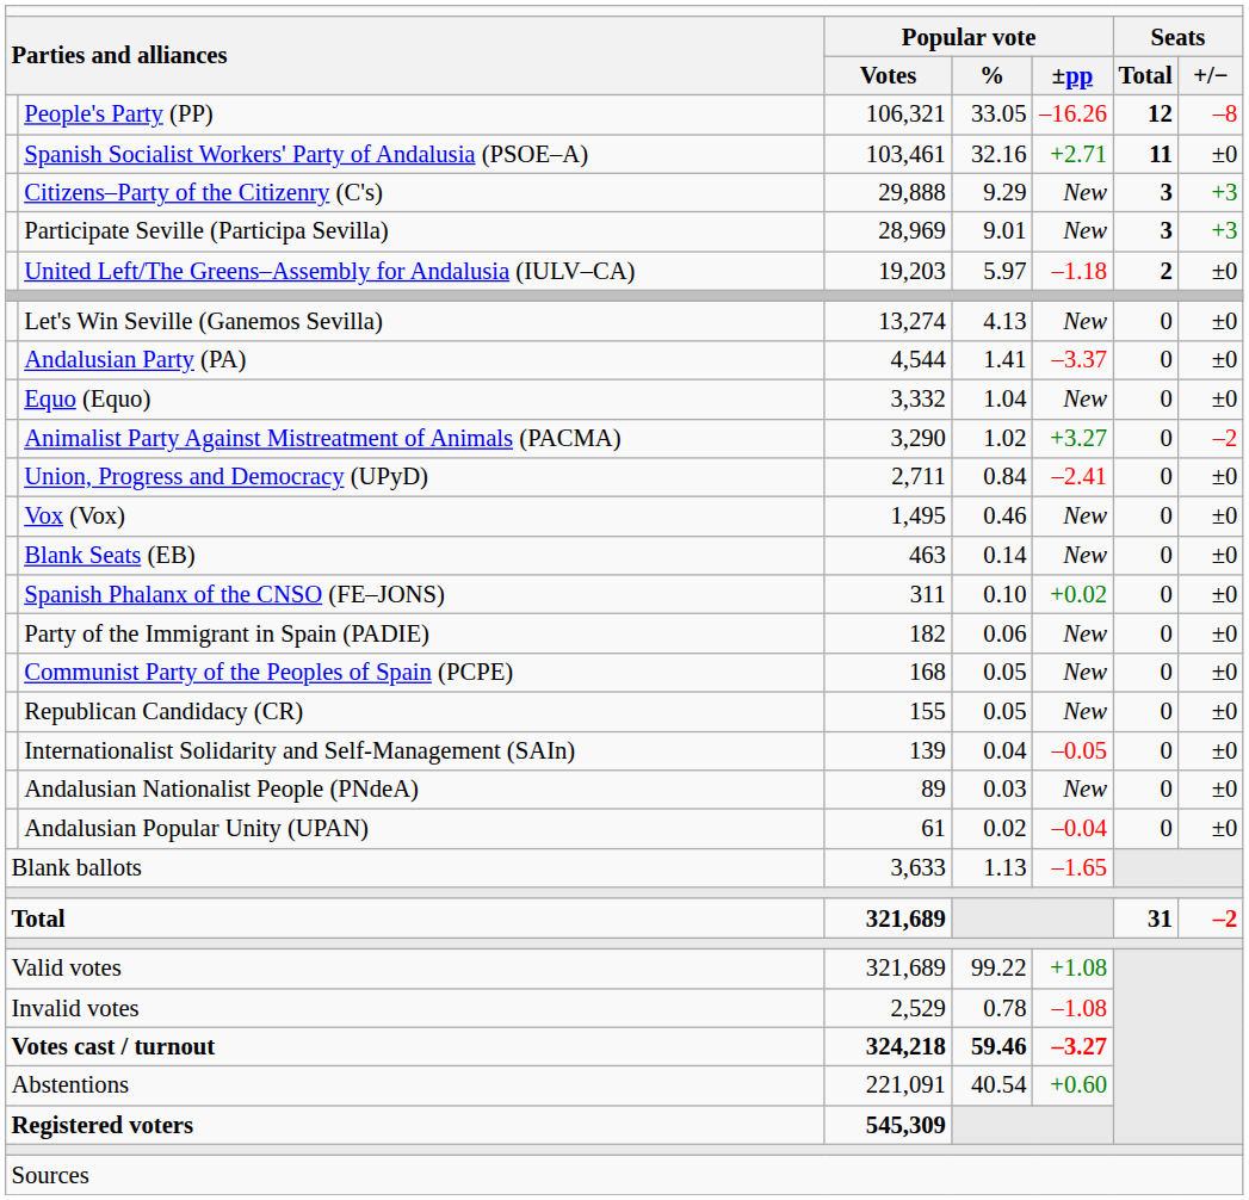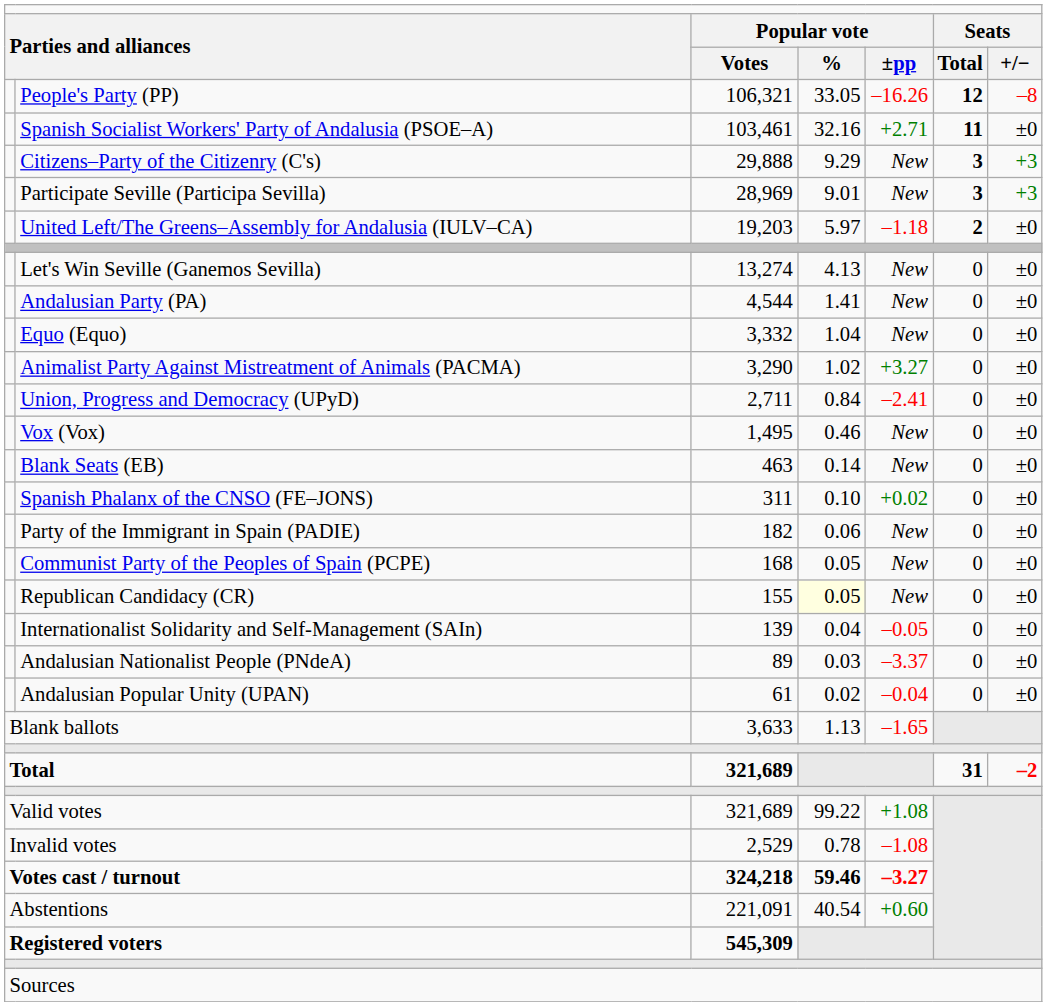Andalusian Party (PA) | column 5: –3.37 -> New
Animalist Party Against Mistreatment of Animals (PACMA) | column 7: –2 -> ±0
Republican Candidacy (CR) | column 4: no background -> lightyellow background
Andalusian Nationalist People (PNdeA) | column 5: New -> –3.37
